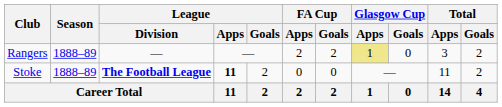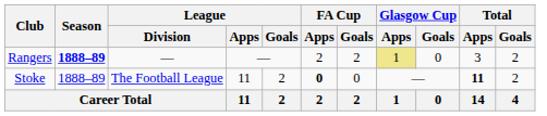Rangers | Season: normal -> bold
Stoke | League / Division: bold -> normal
Stoke | League / Apps: bold -> normal
Stoke | FA Cup / Apps: normal -> bold
Stoke | Total / Apps: normal -> bold
